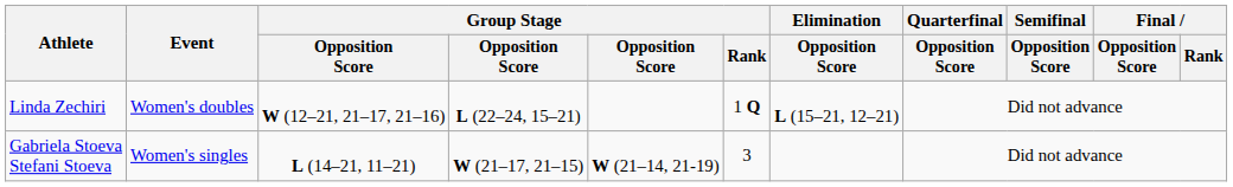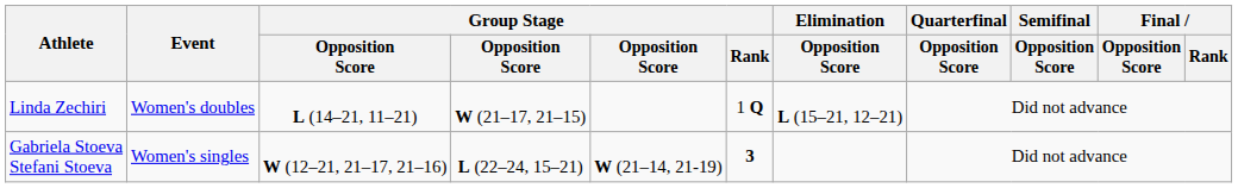Linda Zechiri | column 3: W (12–21, 21–17, 21–16) -> L (14–21, 11–21)
Linda Zechiri | column 4: L (22–24, 15–21) -> W (21–17, 21–15)
Gabriela Stoeva Stefani Stoeva | column 3: L (14–21, 11–21) -> W (12–21, 21–17, 21–16)
Gabriela Stoeva Stefani Stoeva | column 4: W (21–17, 21–15) -> L (22–24, 15–21)
Gabriela Stoeva Stefani Stoeva | Group Stage / Rank: normal -> bold
